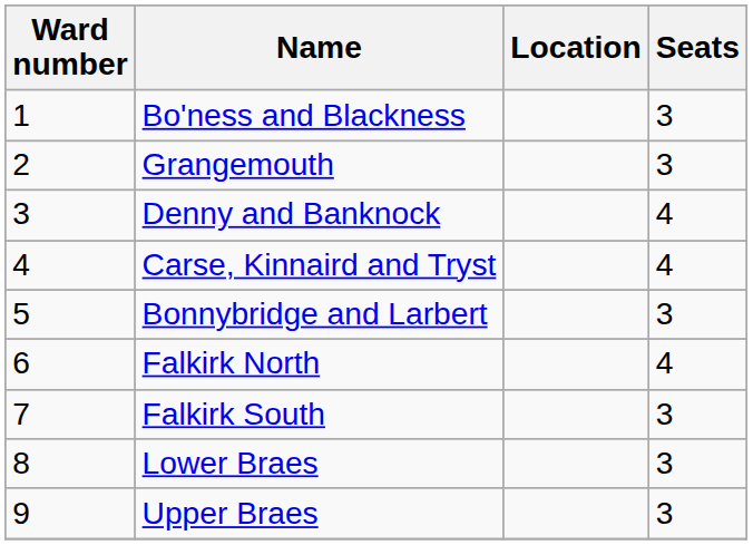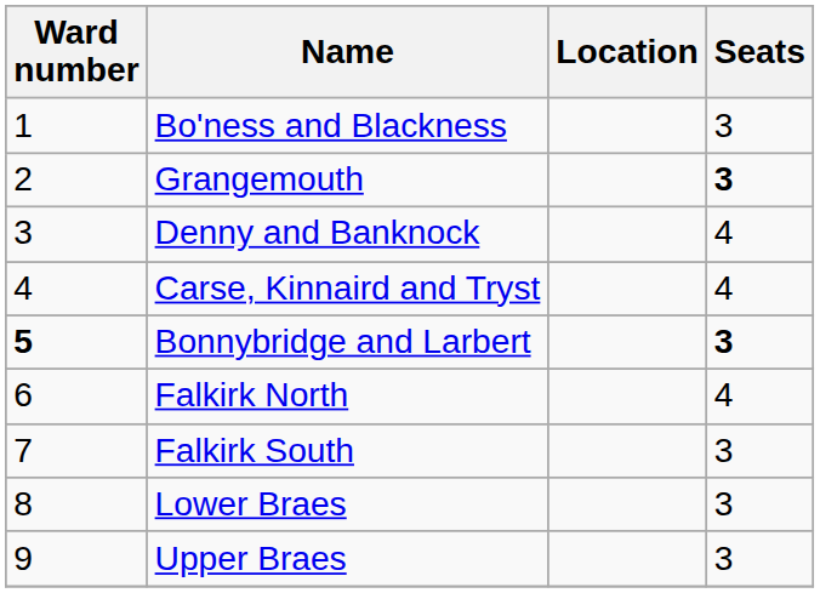Grangemouth | Seats: normal -> bold
Bonnybridge and Larbert | Ward number: normal -> bold
Bonnybridge and Larbert | Seats: normal -> bold
